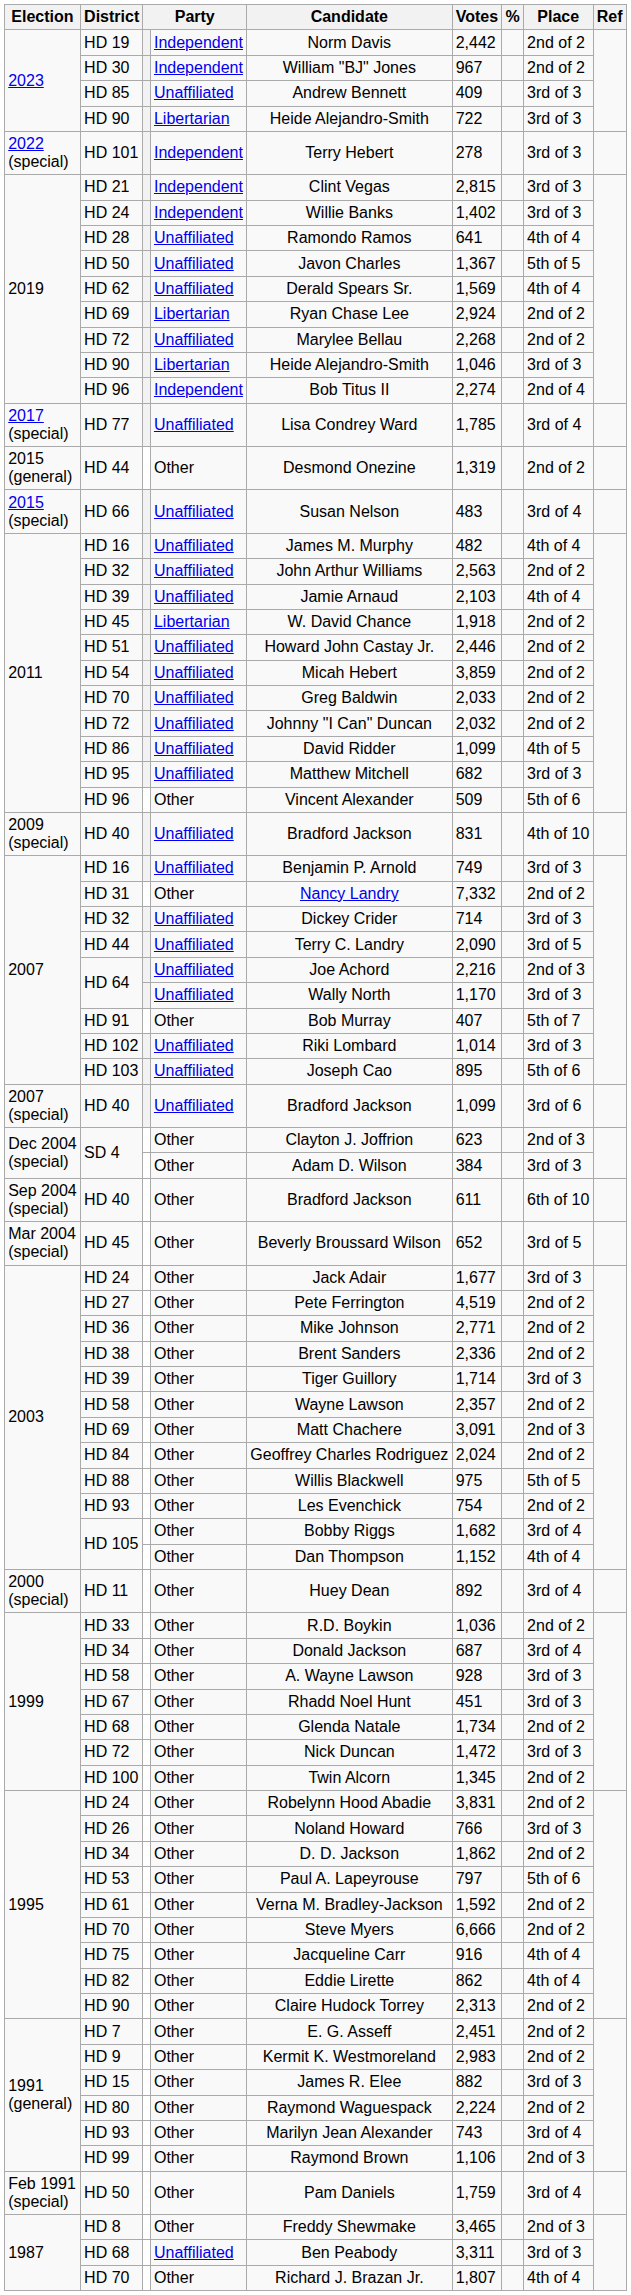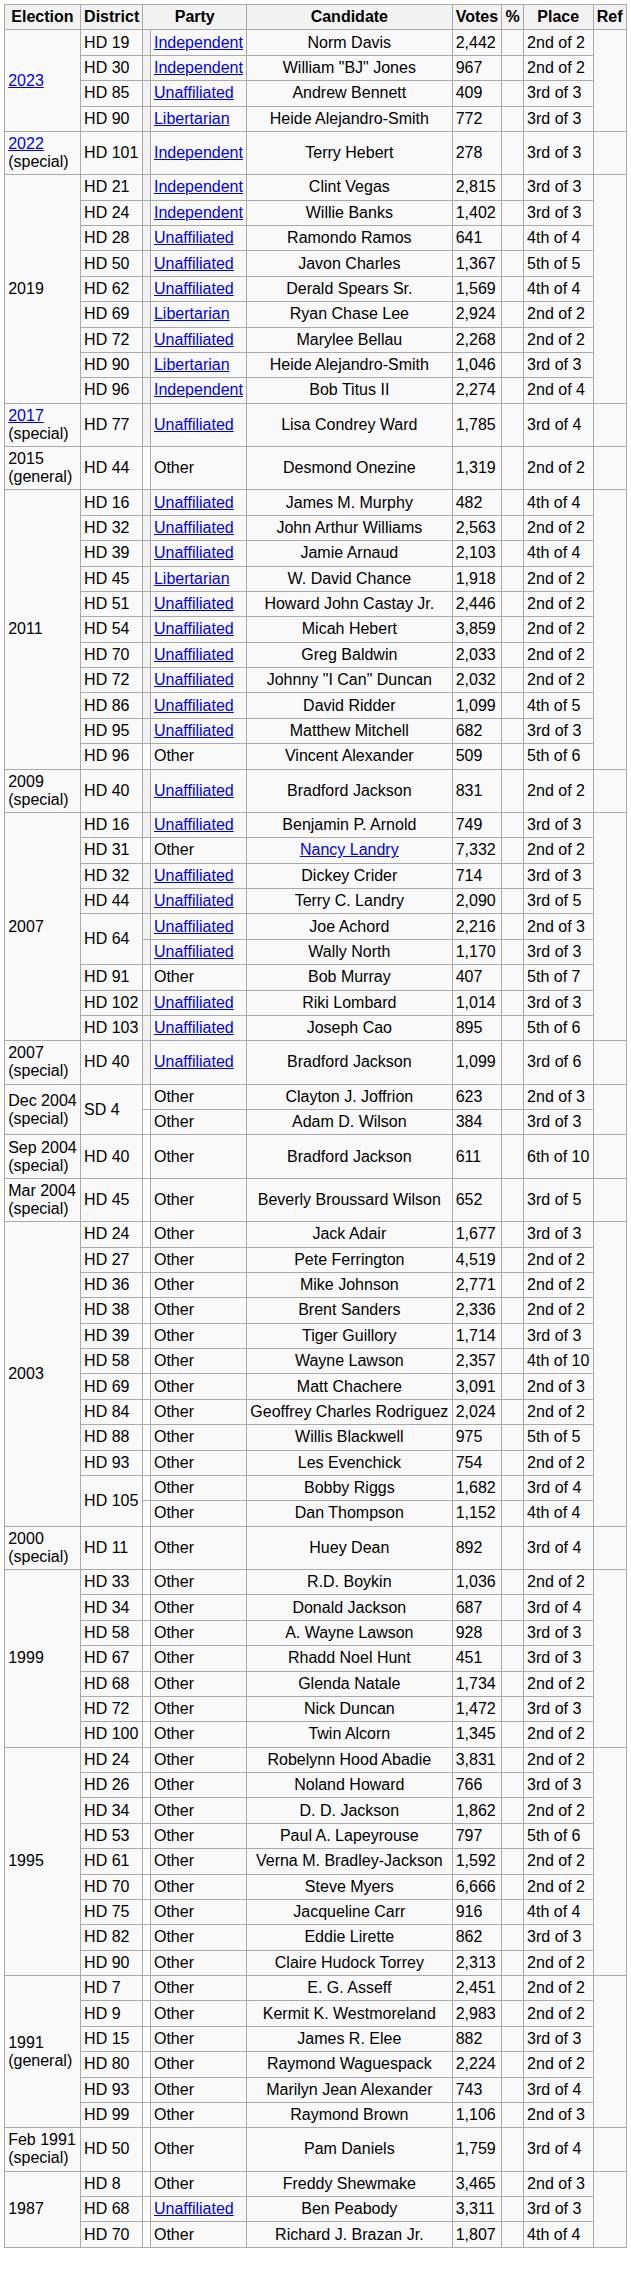2023 / HD 90 | Votes: 722 -> 772
- row: 2015 (special) | HD 66 | Unaffiliated | Susan Nelson | 483 | 3rd of 4
2009 (special) / HD 40 | Place: 4th of 10 -> 2nd of 2
2003 / HD 58 | Place: 2nd of 2 -> 4th of 10
HD 82 | Place: 4th of 4 -> 3rd of 3
